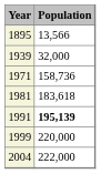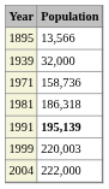1981 | Population: 183,618 -> 186,318
1999 | Population: 220,000 -> 220,003
